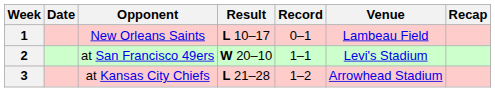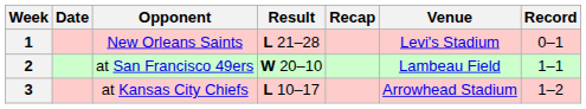columns swapped: Record <-> Recap
1 | Result: L 10–17 -> L 21–28
1 | Venue: Lambeau Field -> Levi's Stadium
2 | Venue: Levi's Stadium -> Lambeau Field
3 | Result: L 21–28 -> L 10–17
